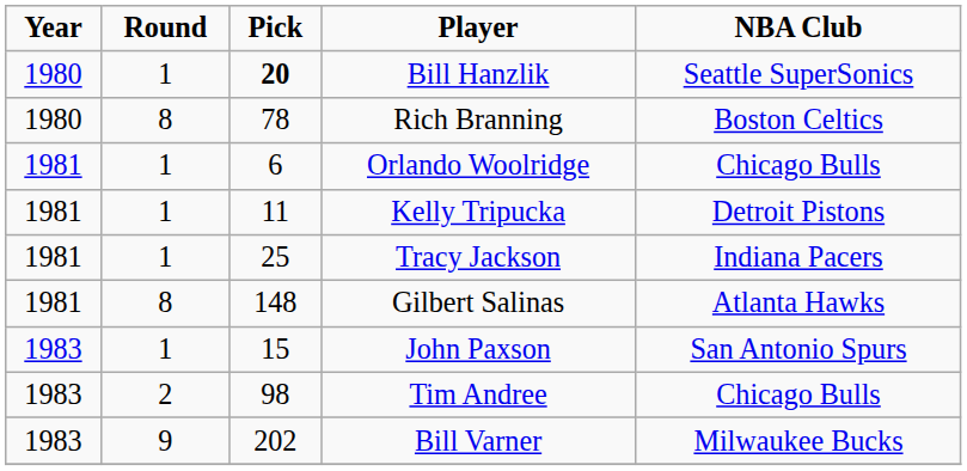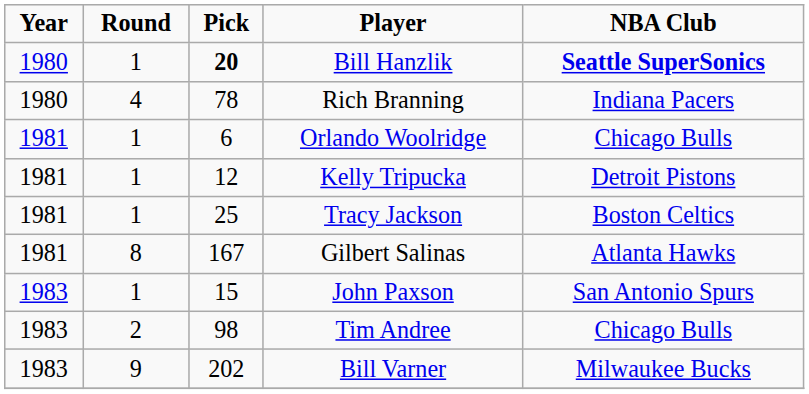Bill Hanzlik | NBA Club: normal -> bold
Rich Branning | Round: 8 -> 4
Rich Branning | NBA Club: Boston Celtics -> Indiana Pacers
Kelly Tripucka | Pick: 11 -> 12
Tracy Jackson | NBA Club: Indiana Pacers -> Boston Celtics
Gilbert Salinas | Pick: 148 -> 167
